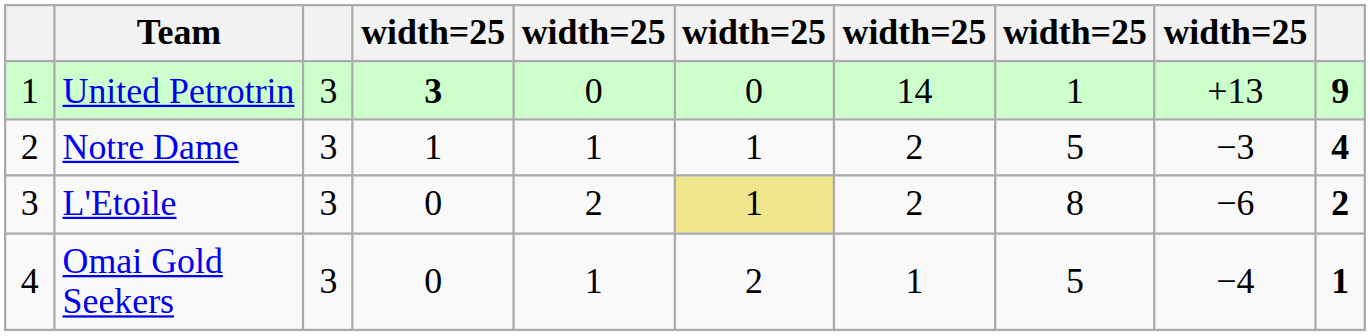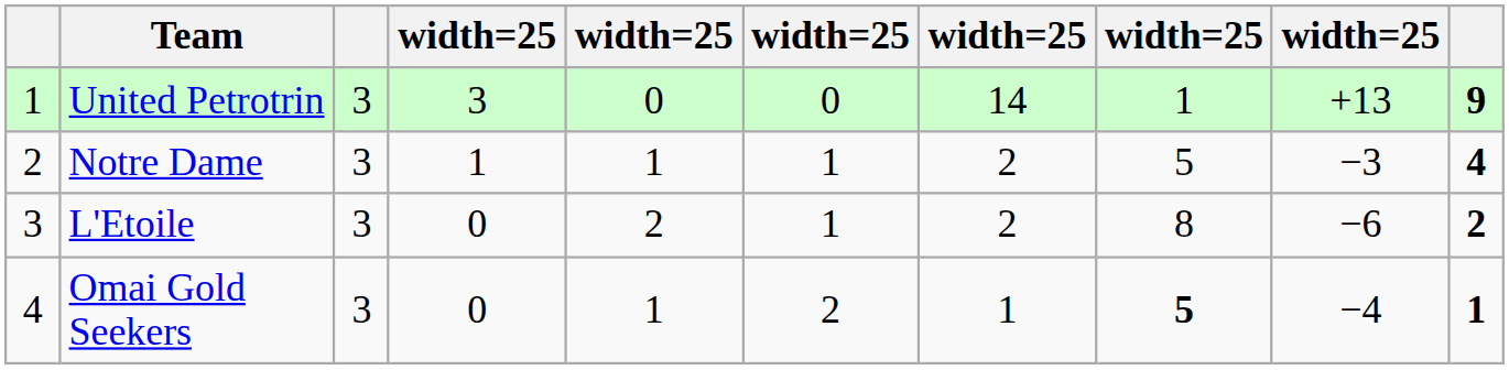United Petrotrin | column 4: bold -> normal
L'Etoile | column 6: khaki background -> no background
Omai Gold Seekers | column 8: normal -> bold
